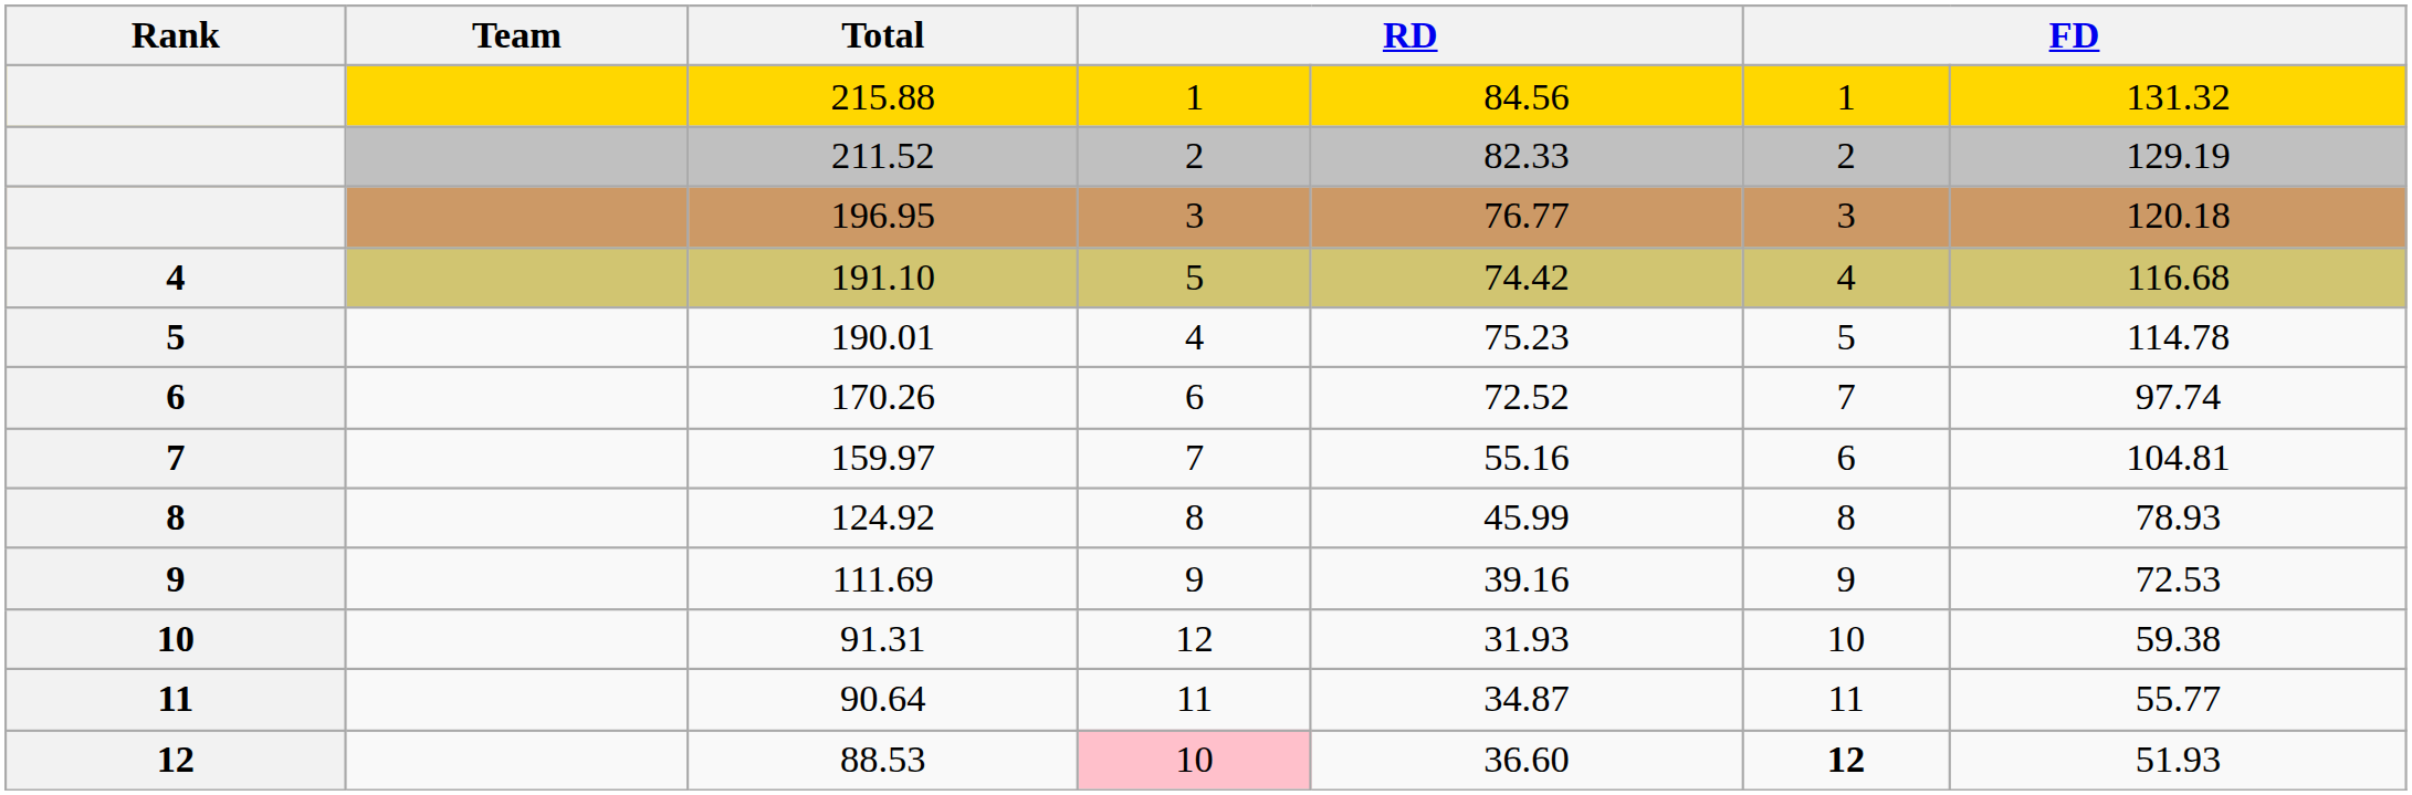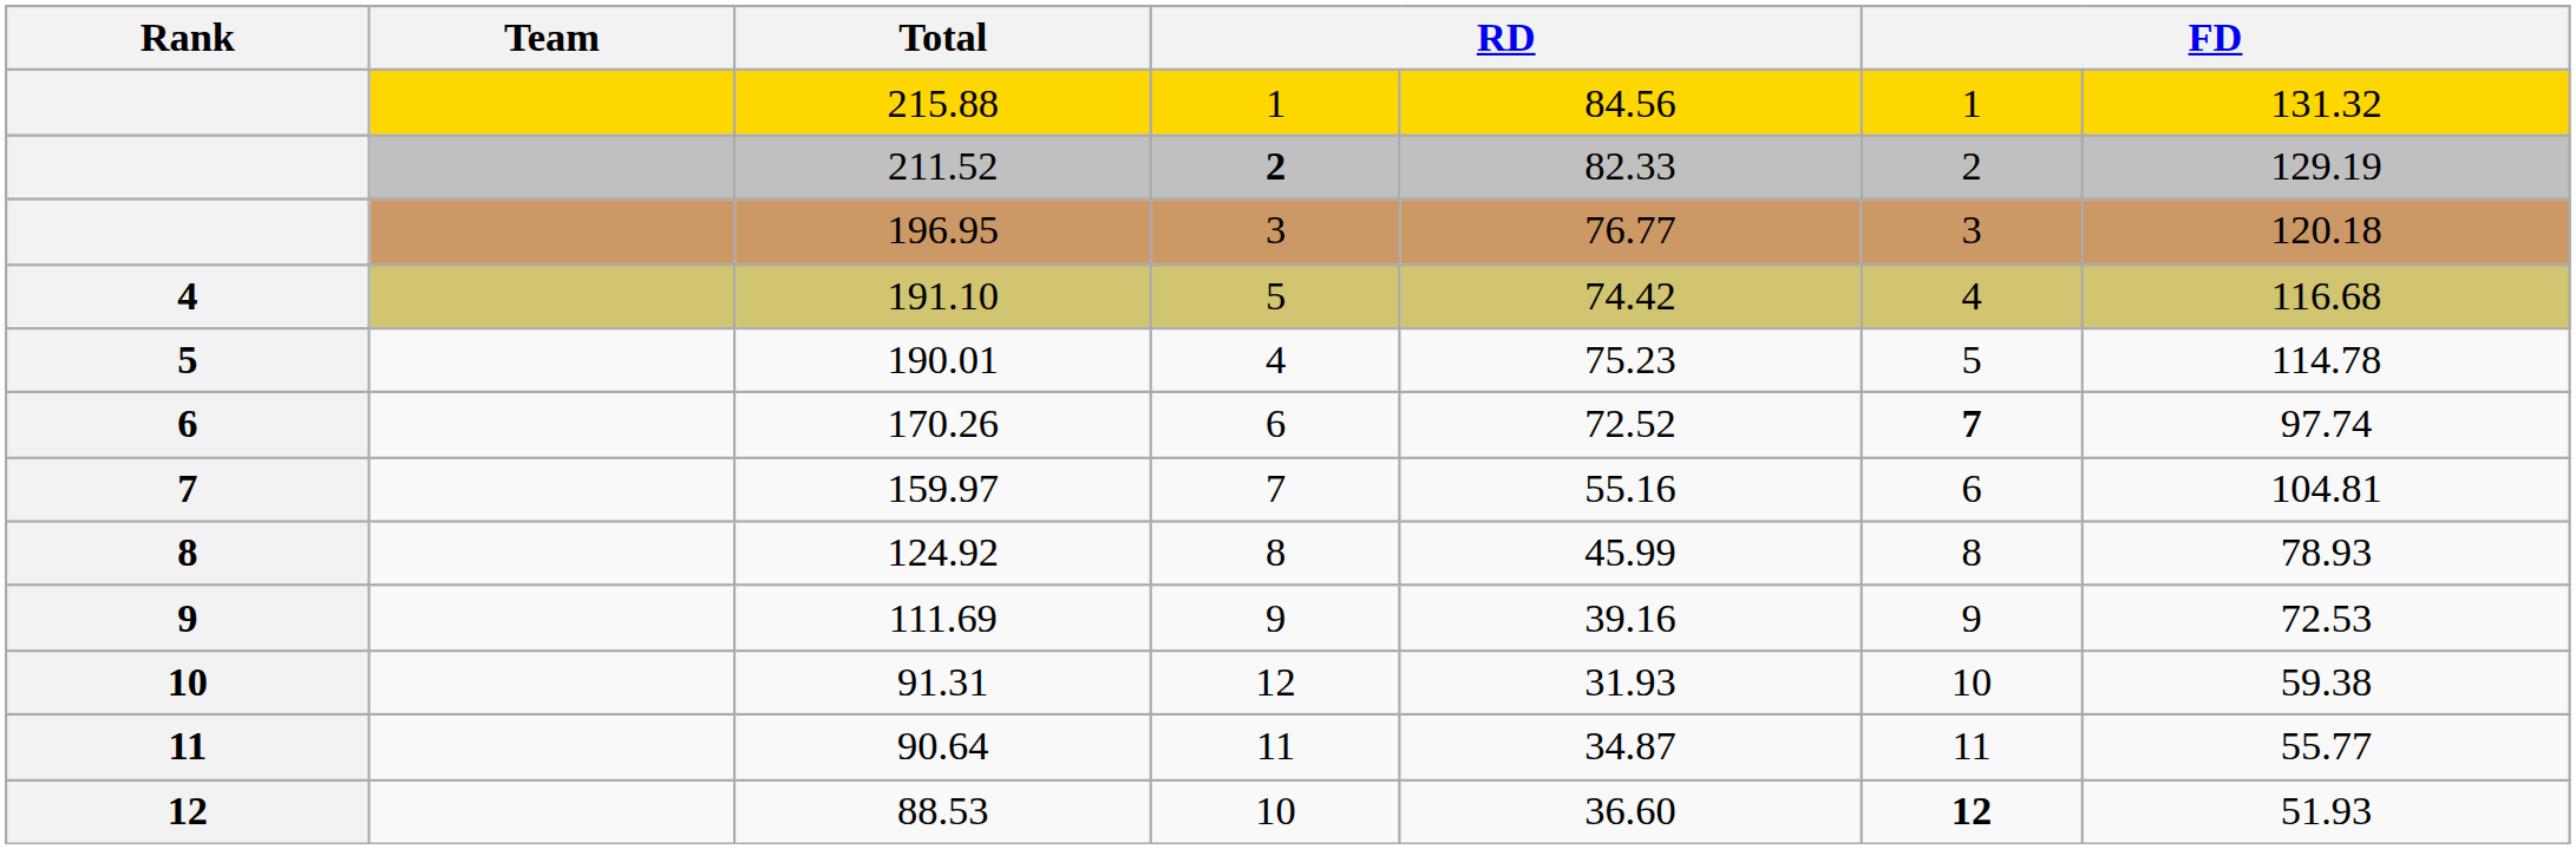211.52 | column 4: normal -> bold
170.26 | column 6: normal -> bold
88.53 | column 4: pink background -> no background
